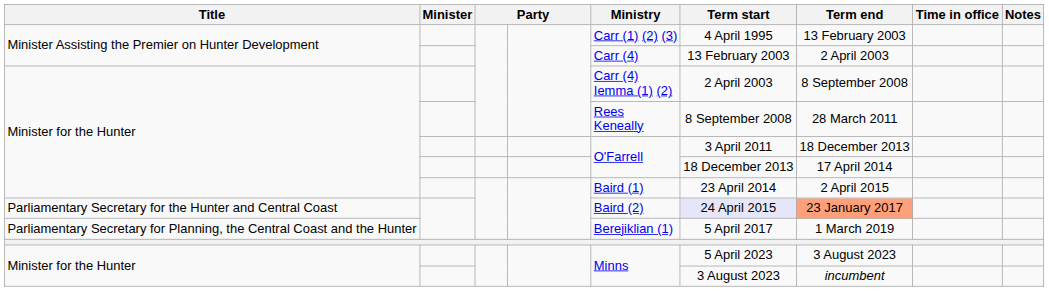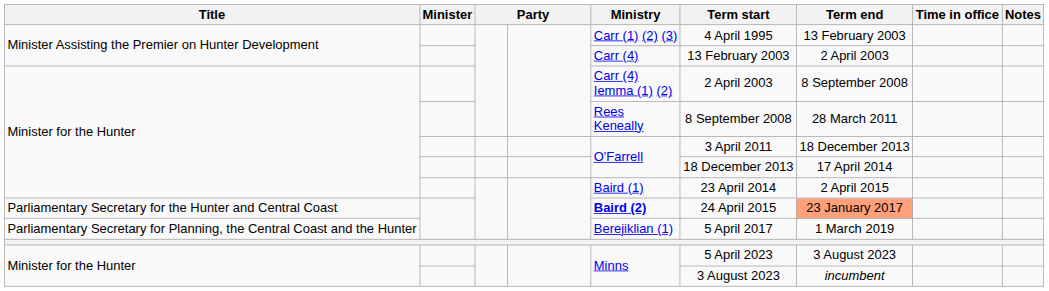Parliamentary Secretary for the Hunter and Central Coast | Ministry: normal -> bold
Parliamentary Secretary for the Hunter and Central Coast | Term start: lavender background -> no background
